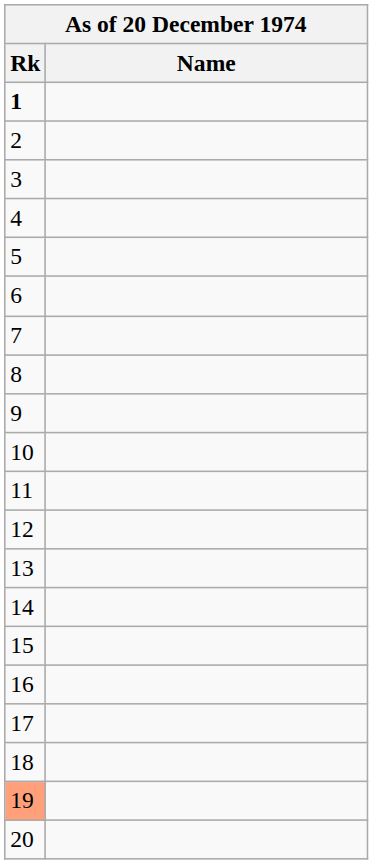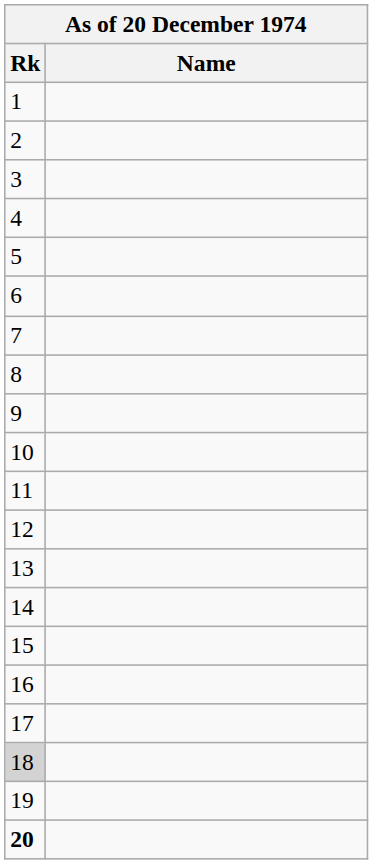1 | Rk: bold -> normal
18 | Rk: no background -> lightgrey background
19 | Rk: lightsalmon background -> no background
20 | Rk: normal -> bold
